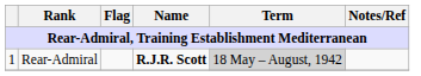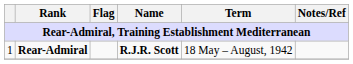1 | Rank: normal -> bold
1 | Term: lightgrey background -> no background
